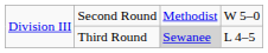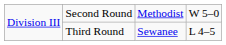Division III / Third Round | column 3: lightgrey background -> no background
